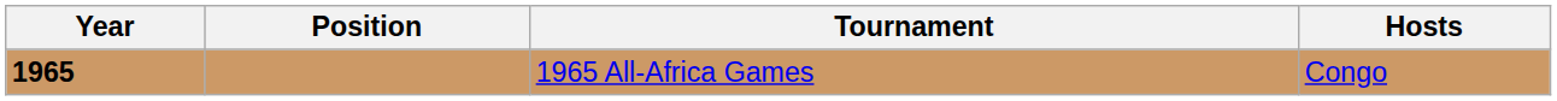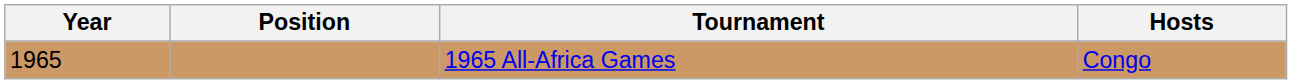row 2 | Year: bold -> normal
